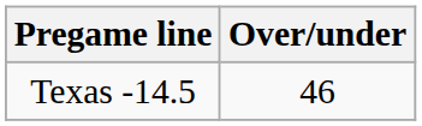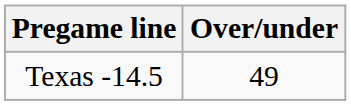Texas -14.5 | Over/under: 46 -> 49
